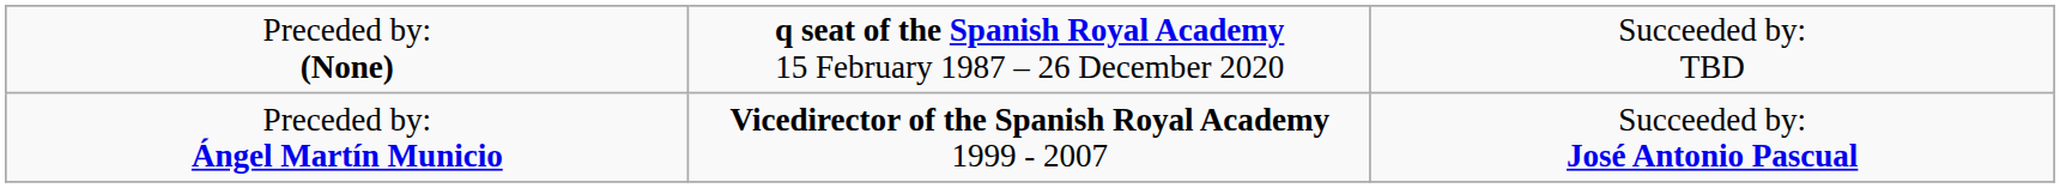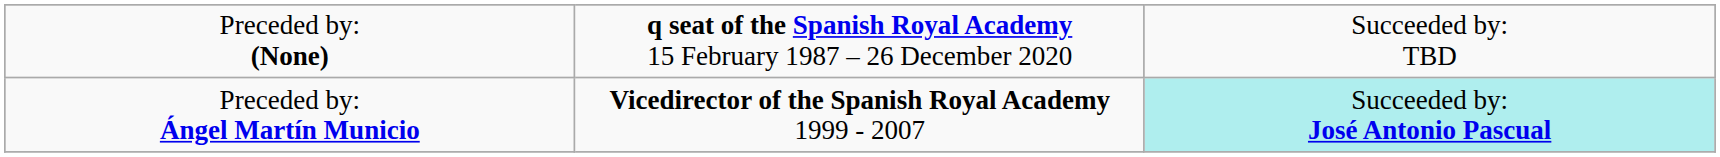Preceded by: Ángel Martín Municio | column 3: no background -> paleturquoise background
